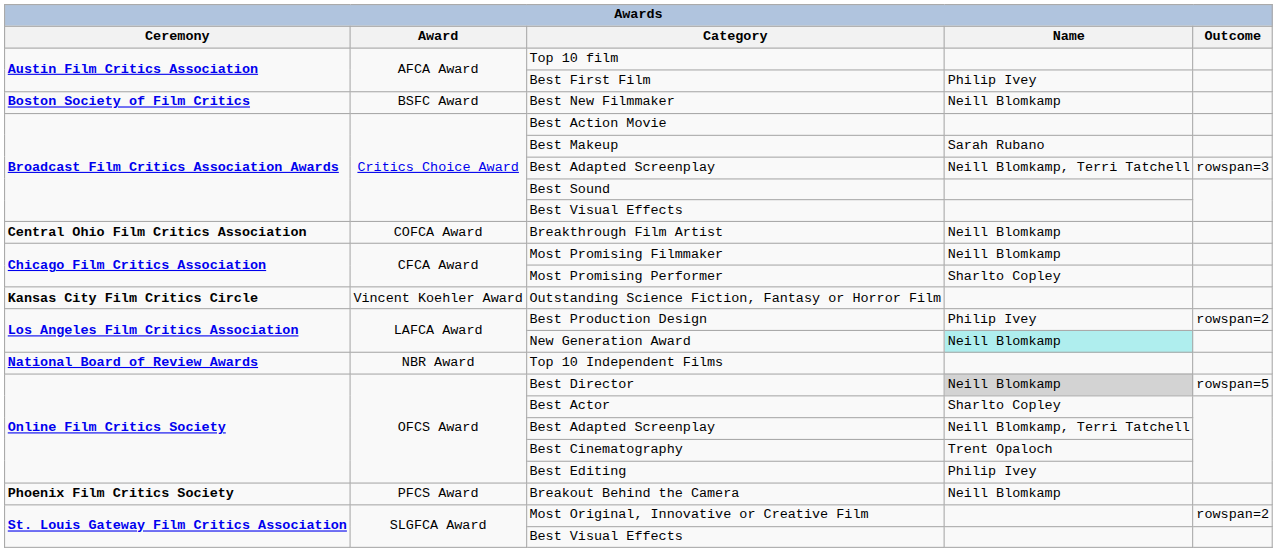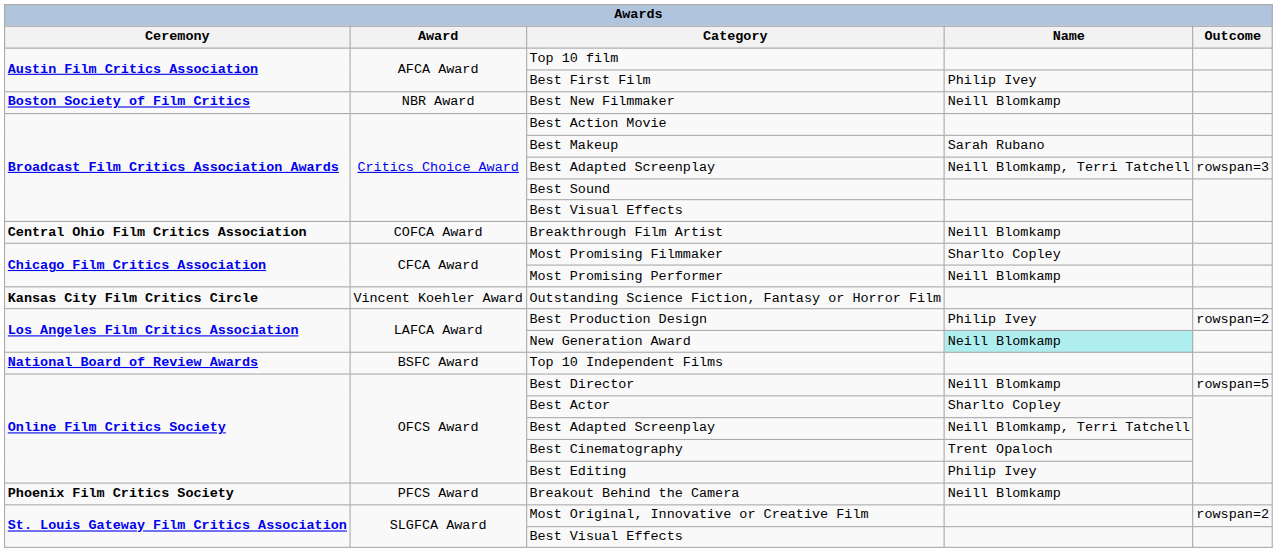Best New Filmmaker | Award: BSFC Award -> NBR Award
Most Promising Filmmaker | Name: Neill Blomkamp -> Sharlto Copley
Most Promising Performer | Name: Sharlto Copley -> Neill Blomkamp
Top 10 Independent Films | Award: NBR Award -> BSFC Award
Best Director | Name: lightgrey background -> no background
